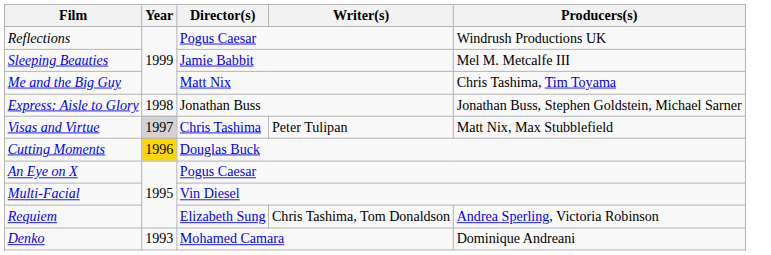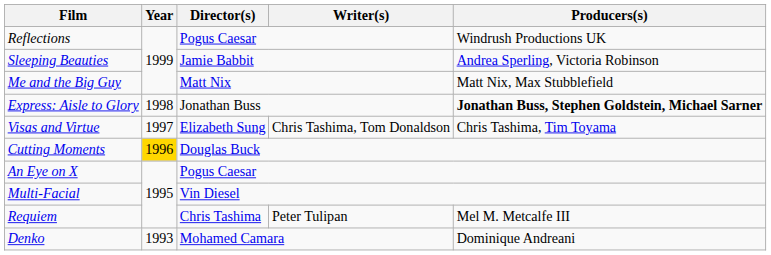Sleeping Beauties | Producers(s): Mel M. Metcalfe III -> Andrea Sperling, Victoria Robinson
Me and the Big Guy | Producers(s): Chris Tashima, Tim Toyama -> Matt Nix, Max Stubblefield
Express: Aisle to Glory | Producers(s): normal -> bold
Visas and Virtue | Year: lightgrey background -> no background
Visas and Virtue | Director(s): Chris Tashima -> Elizabeth Sung
Visas and Virtue | Writer(s): Peter Tulipan -> Chris Tashima, Tom Donaldson
Visas and Virtue | Producers(s): Matt Nix, Max Stubblefield -> Chris Tashima, Tim Toyama
Requiem | Director(s): Elizabeth Sung -> Chris Tashima
Requiem | Writer(s): Chris Tashima, Tom Donaldson -> Peter Tulipan
Requiem | Producers(s): Andrea Sperling, Victoria Robinson -> Mel M. Metcalfe III
